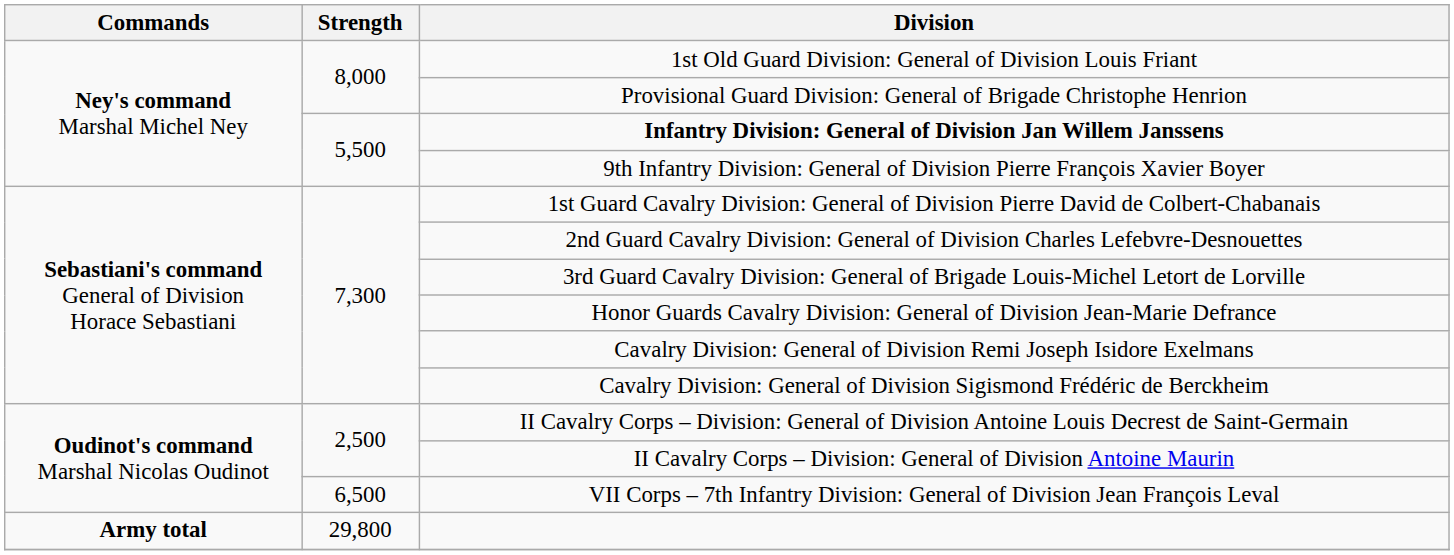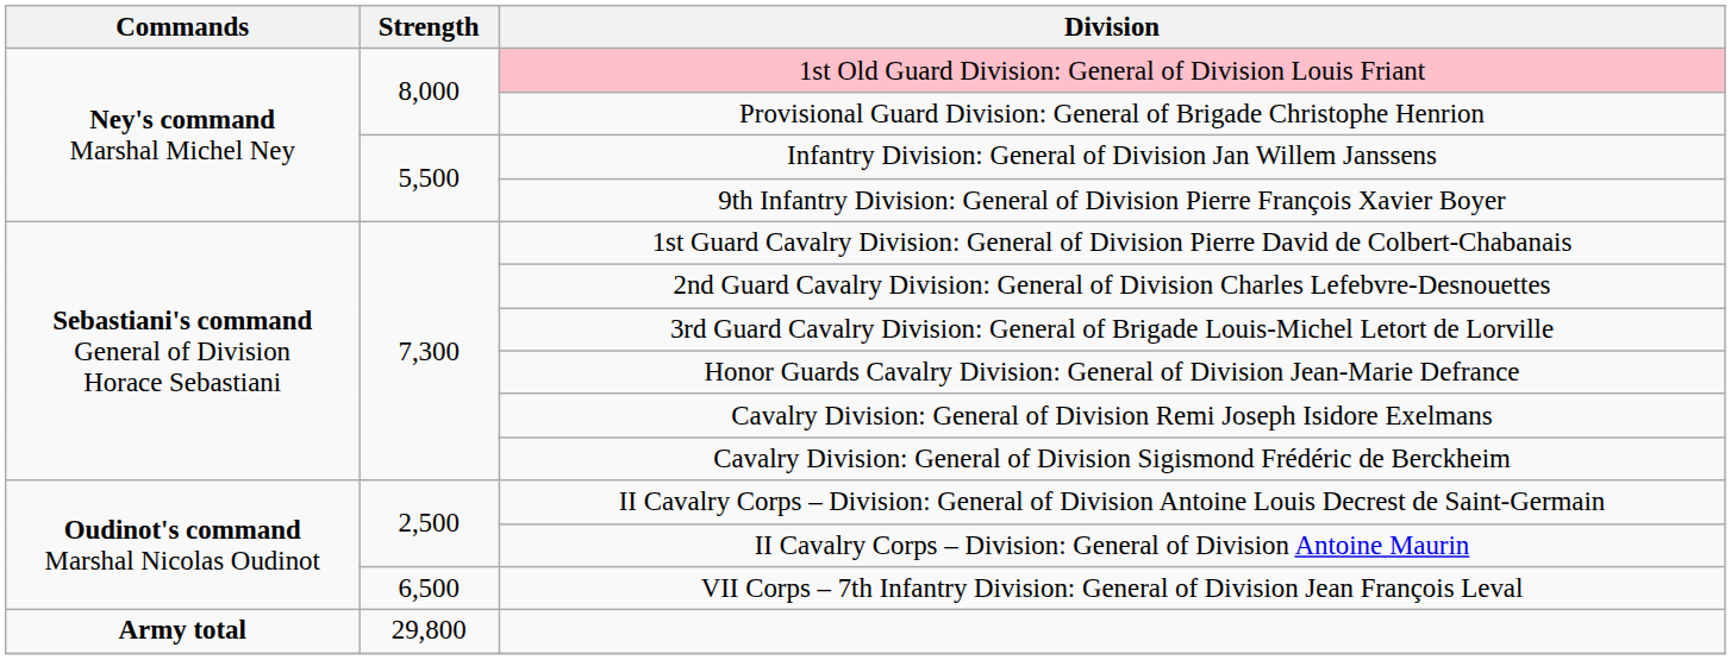1st Old Guard Division: General of Division Louis Friant | Division: no background -> pink background
Infantry Division: General of Division Jan Willem Janssens | Division: bold -> normal
